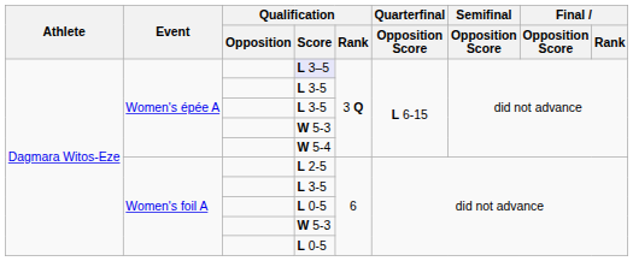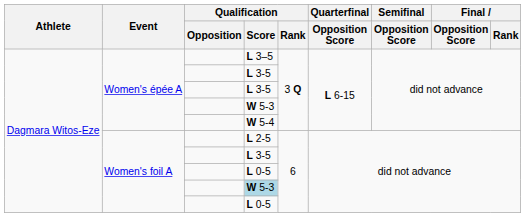L 3–5 | Qualification / Score: lavender background -> no background
Women's foil A / W 5-3 | Qualification / Score: no background -> lightblue background
